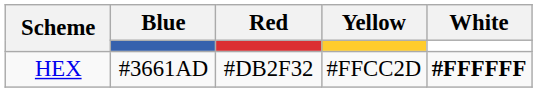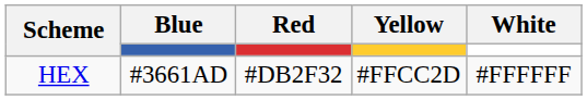HEX | White: bold -> normal
